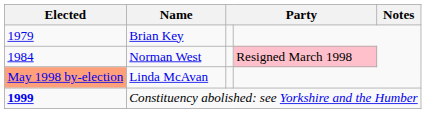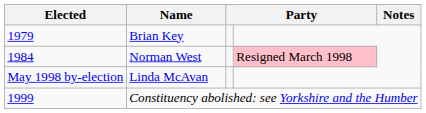Linda McAvan | Elected: lightsalmon background -> no background
Constituency abolished: see Yorkshire and the Humber | Elected: bold -> normal
